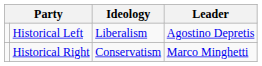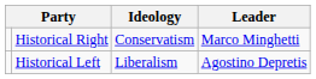rows swapped: Historical Right <-> Historical Left
